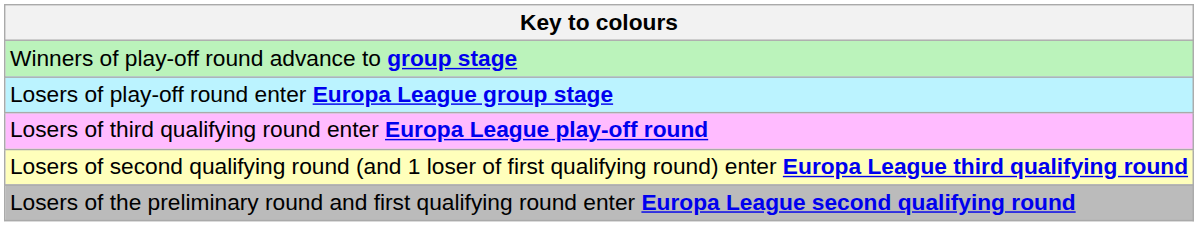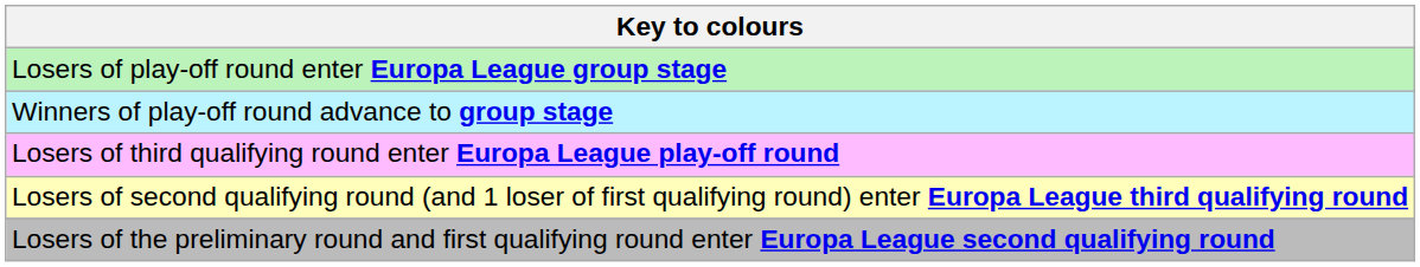row 2 | column 1: Winners of play-off round advance to group stage -> Losers of play-off round enter Europa League group stage
row 3 | column 1: Losers of play-off round enter Europa League group stage -> Winners of play-off round advance to group stage
